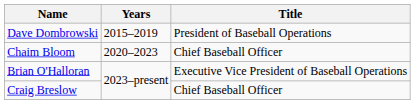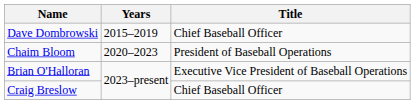Dave Dombrowski | Title: President of Baseball Operations -> Chief Baseball Officer
Chaim Bloom | Title: Chief Baseball Officer -> President of Baseball Operations
